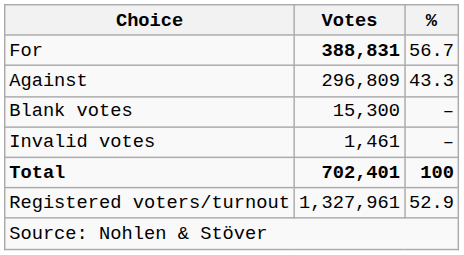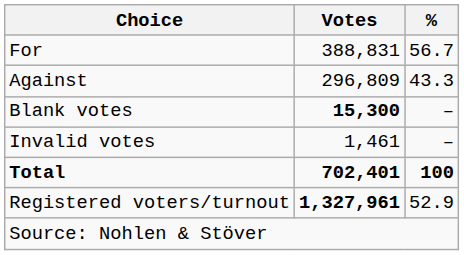For | Votes: bold -> normal
Blank votes | Votes: normal -> bold
Registered voters/turnout | Votes: normal -> bold
